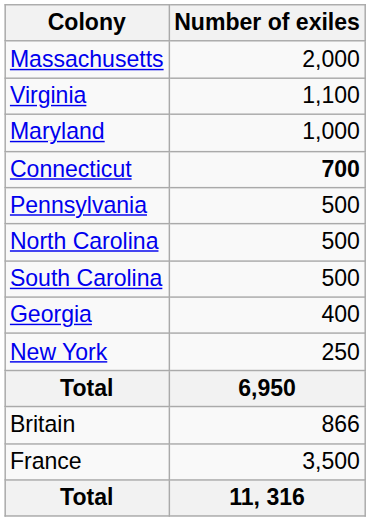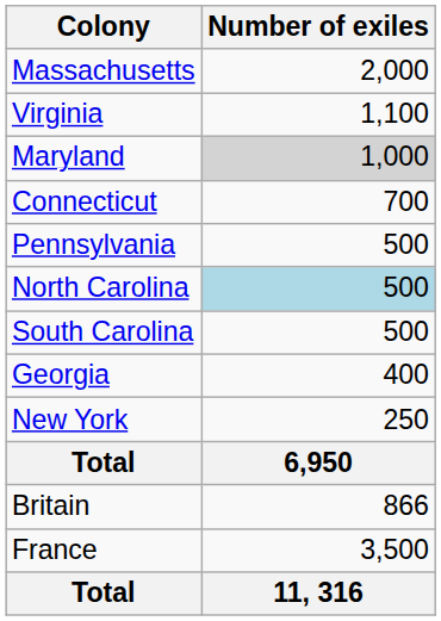Maryland | Number of exiles: no background -> lightgrey background
Connecticut | Number of exiles: bold -> normal
North Carolina | Number of exiles: no background -> lightblue background
